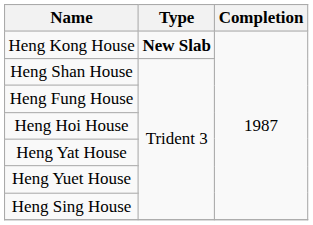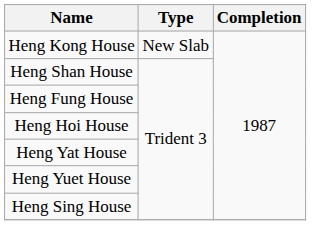Heng Kong House | Type: bold -> normal
